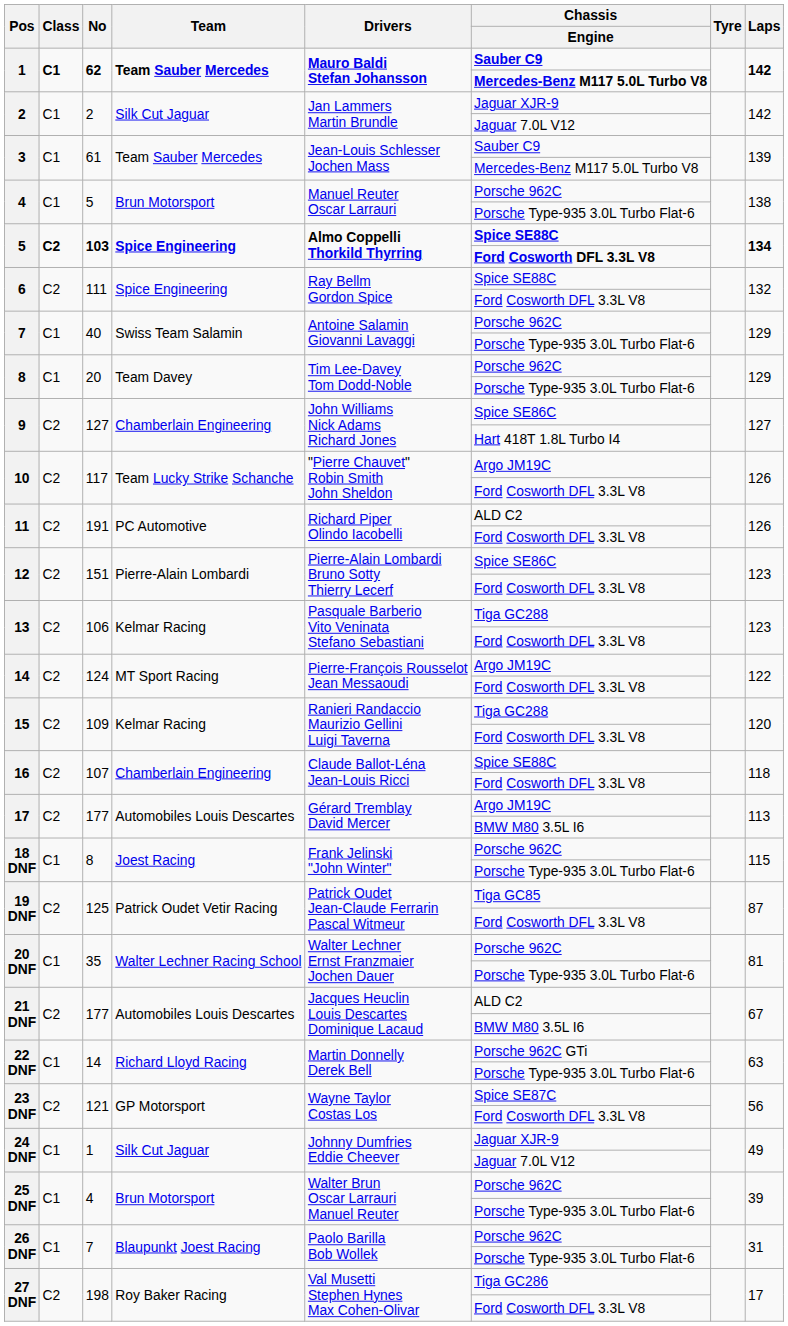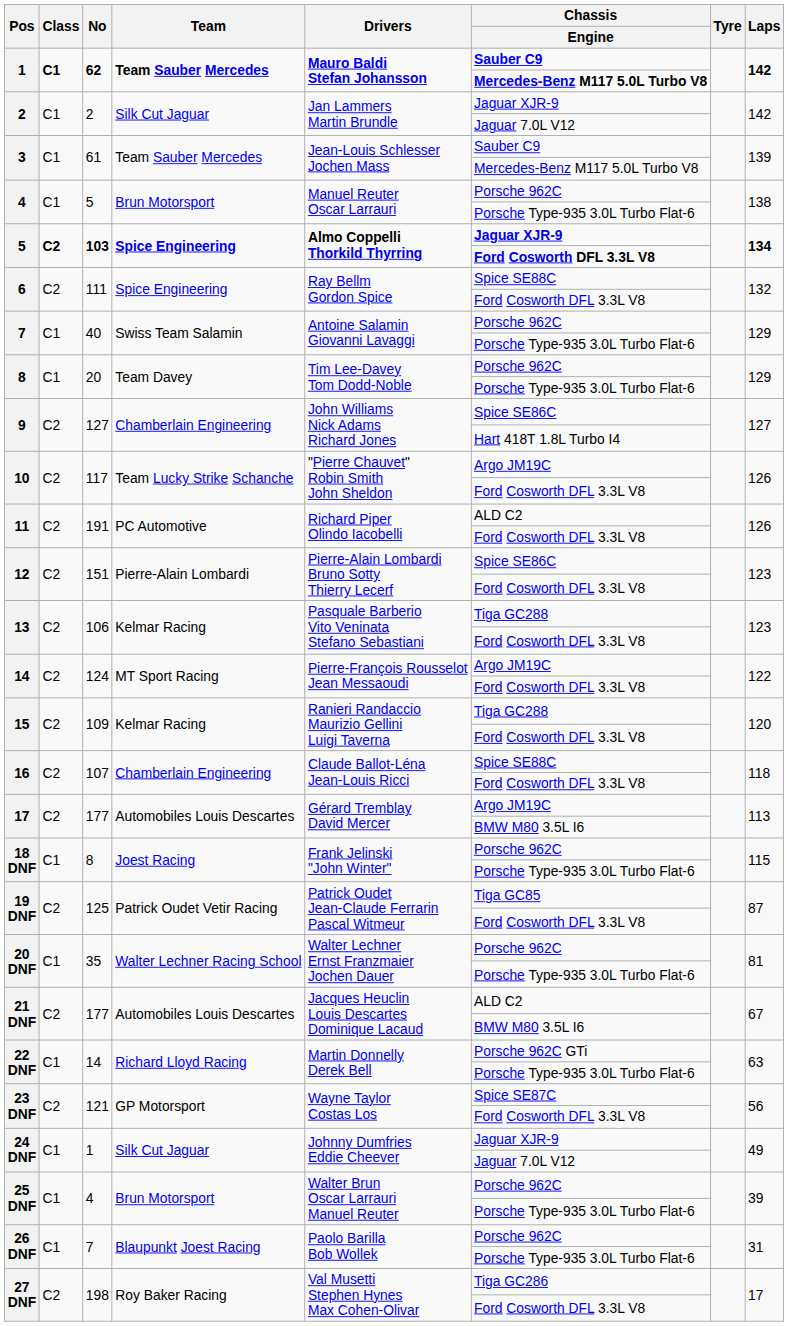row 11 | Chassis / Engine: Spice SE88C -> Jaguar XJR-9
